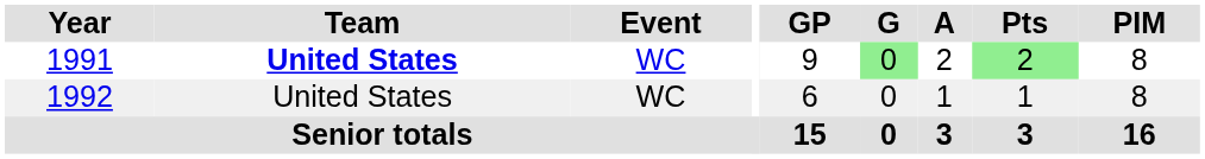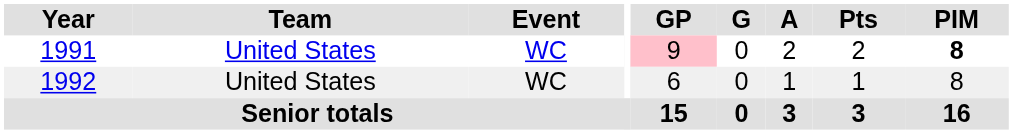1991 | Team: bold -> normal
1991 | GP: no background -> pink background
1991 | G: lightgreen background -> no background
1991 | Pts: lightgreen background -> no background
1991 | PIM: normal -> bold
